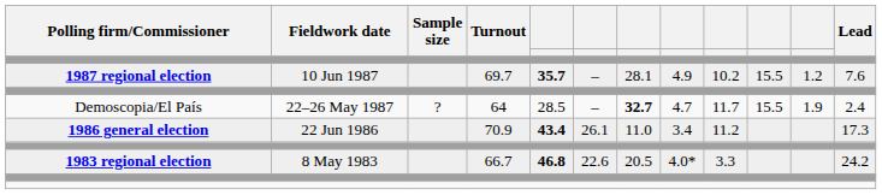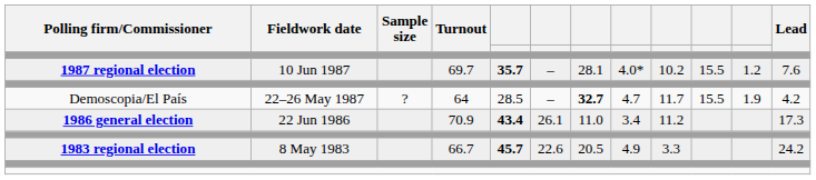1987 regional election | column 8: 4.9 -> 4.0*
Demoscopia/El País | Lead: 2.4 -> 4.2
1983 regional election | column 5: 46.8 -> 45.7
1983 regional election | column 8: 4.0* -> 4.9
